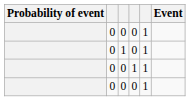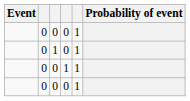columns swapped: Event <-> Probability of event
